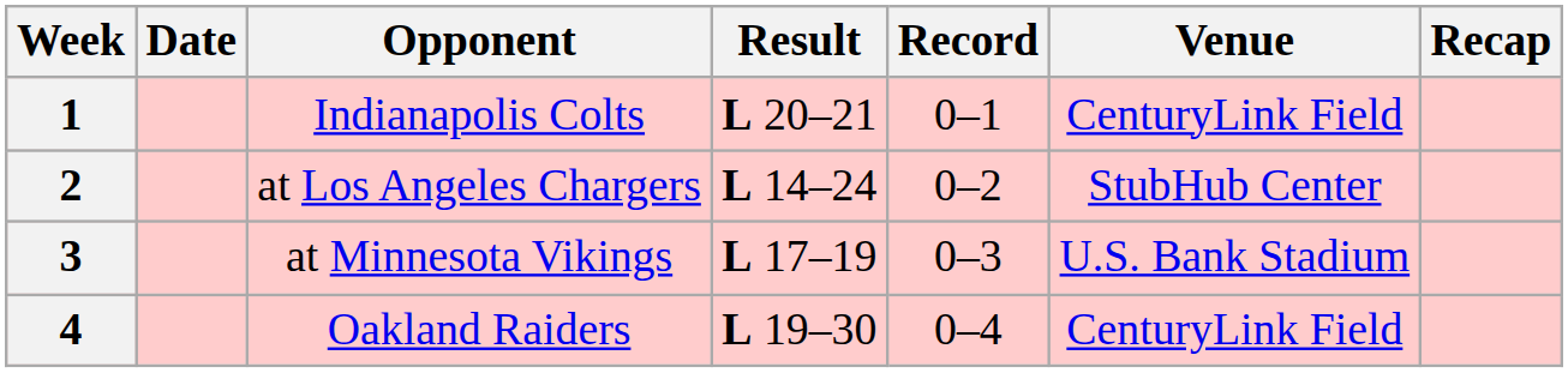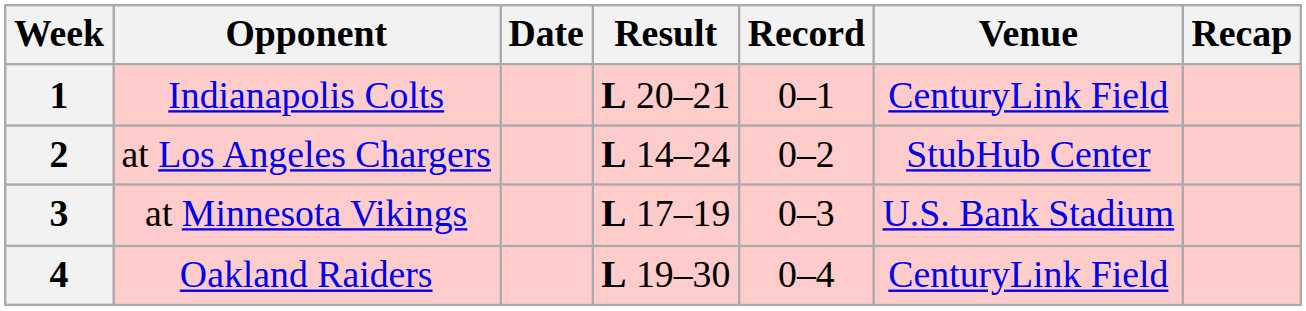columns swapped: Date <-> Opponent
